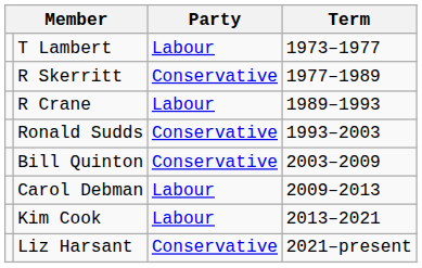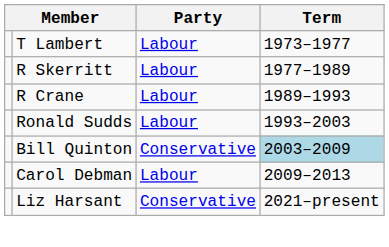R Skerritt | Party: Conservative -> Labour
Ronald Sudds | Party: Conservative -> Labour
Bill Quinton | Term: no background -> lightblue background
- row: Kim Cook | Labour | 2013–2021
